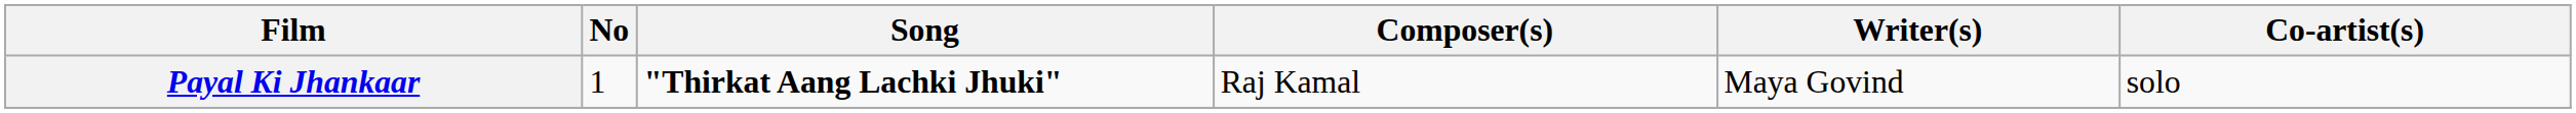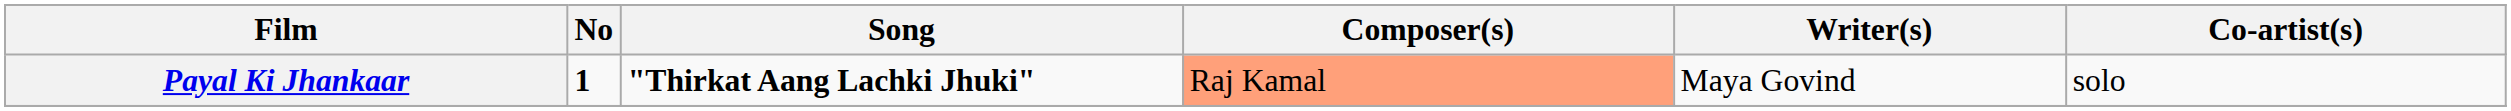Payal Ki Jhankaar | No: normal -> bold
Payal Ki Jhankaar | Composer(s): no background -> lightsalmon background
